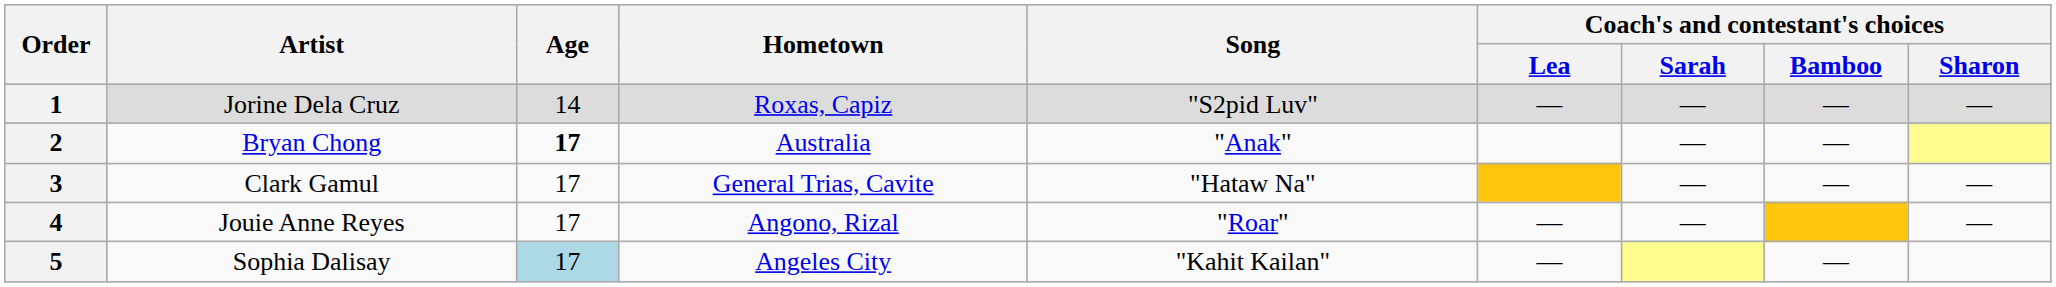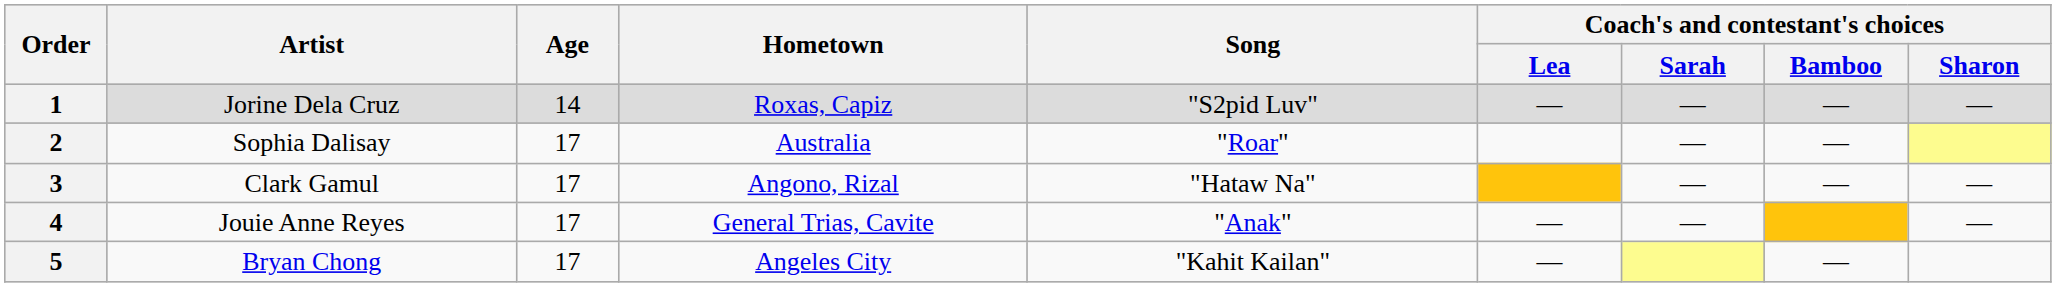2 | Artist: Bryan Chong -> Sophia Dalisay
2 | Age: bold -> normal
2 | Song: "Anak" -> "Roar"
3 | Hometown: General Trias, Cavite -> Angono, Rizal
4 | Hometown: Angono, Rizal -> General Trias, Cavite
4 | Song: "Roar" -> "Anak"
5 | Artist: Sophia Dalisay -> Bryan Chong
5 | Age: lightblue background -> no background
